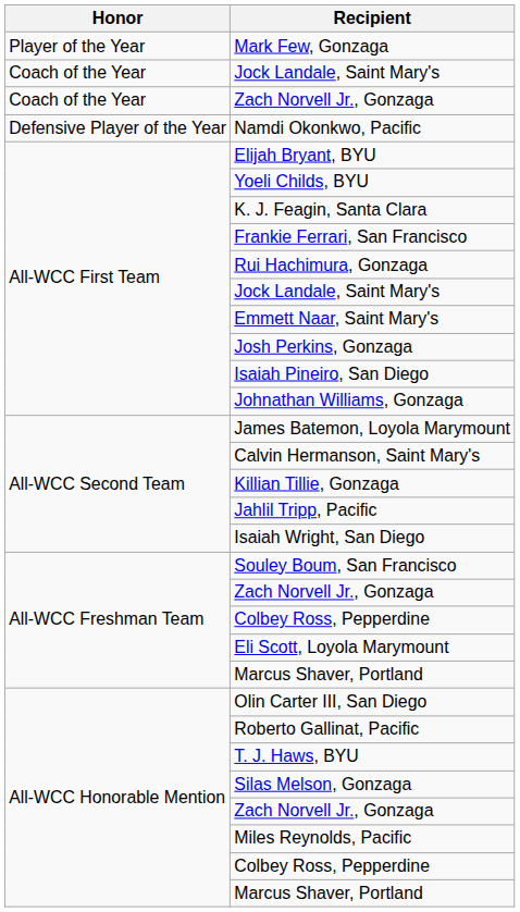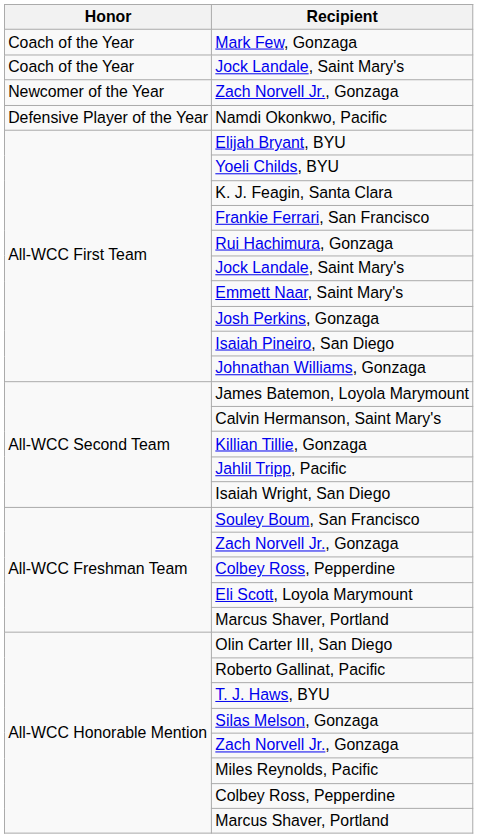row 2 | Honor: Player of the Year -> Coach of the Year
row 4 | Honor: Coach of the Year -> Newcomer of the Year
